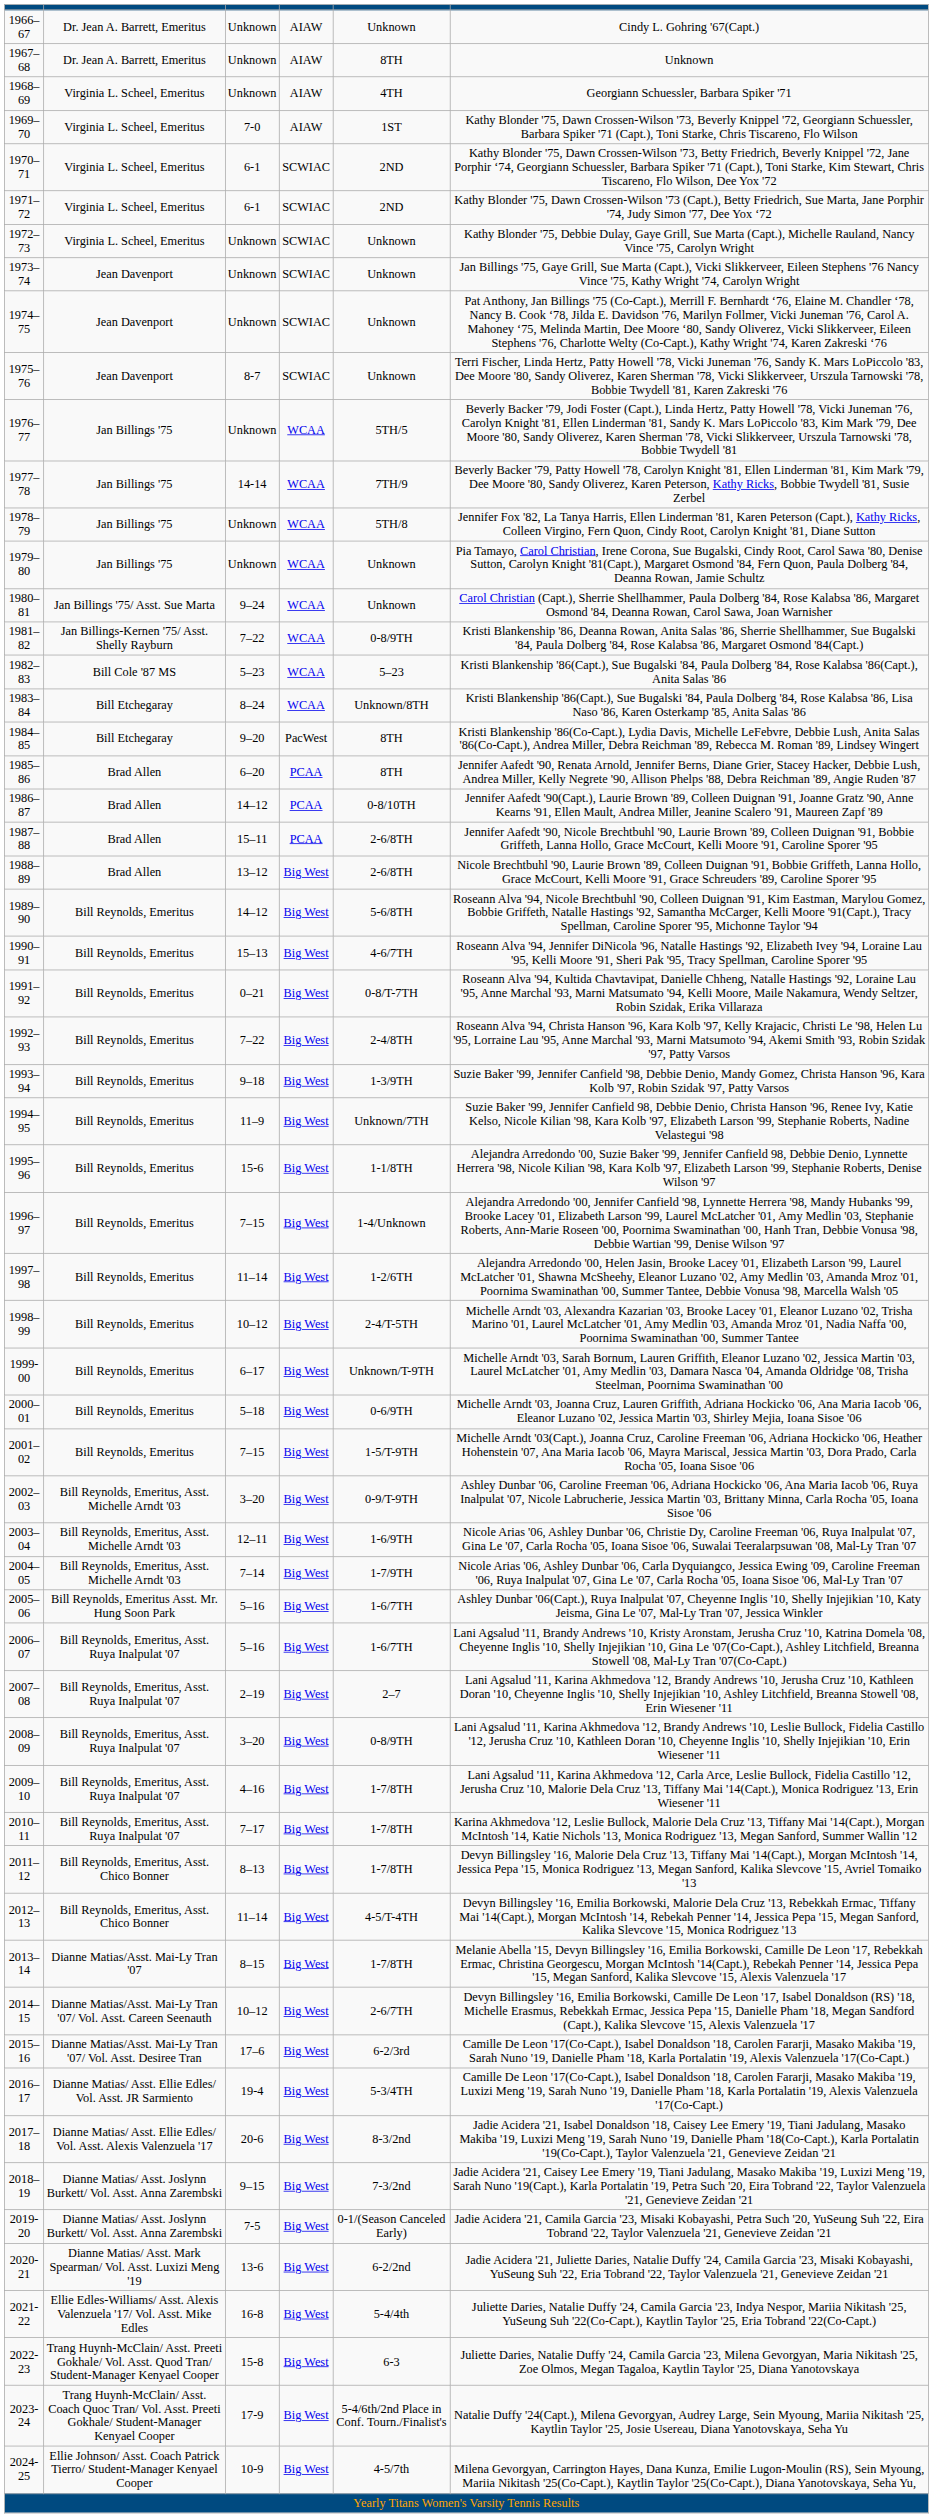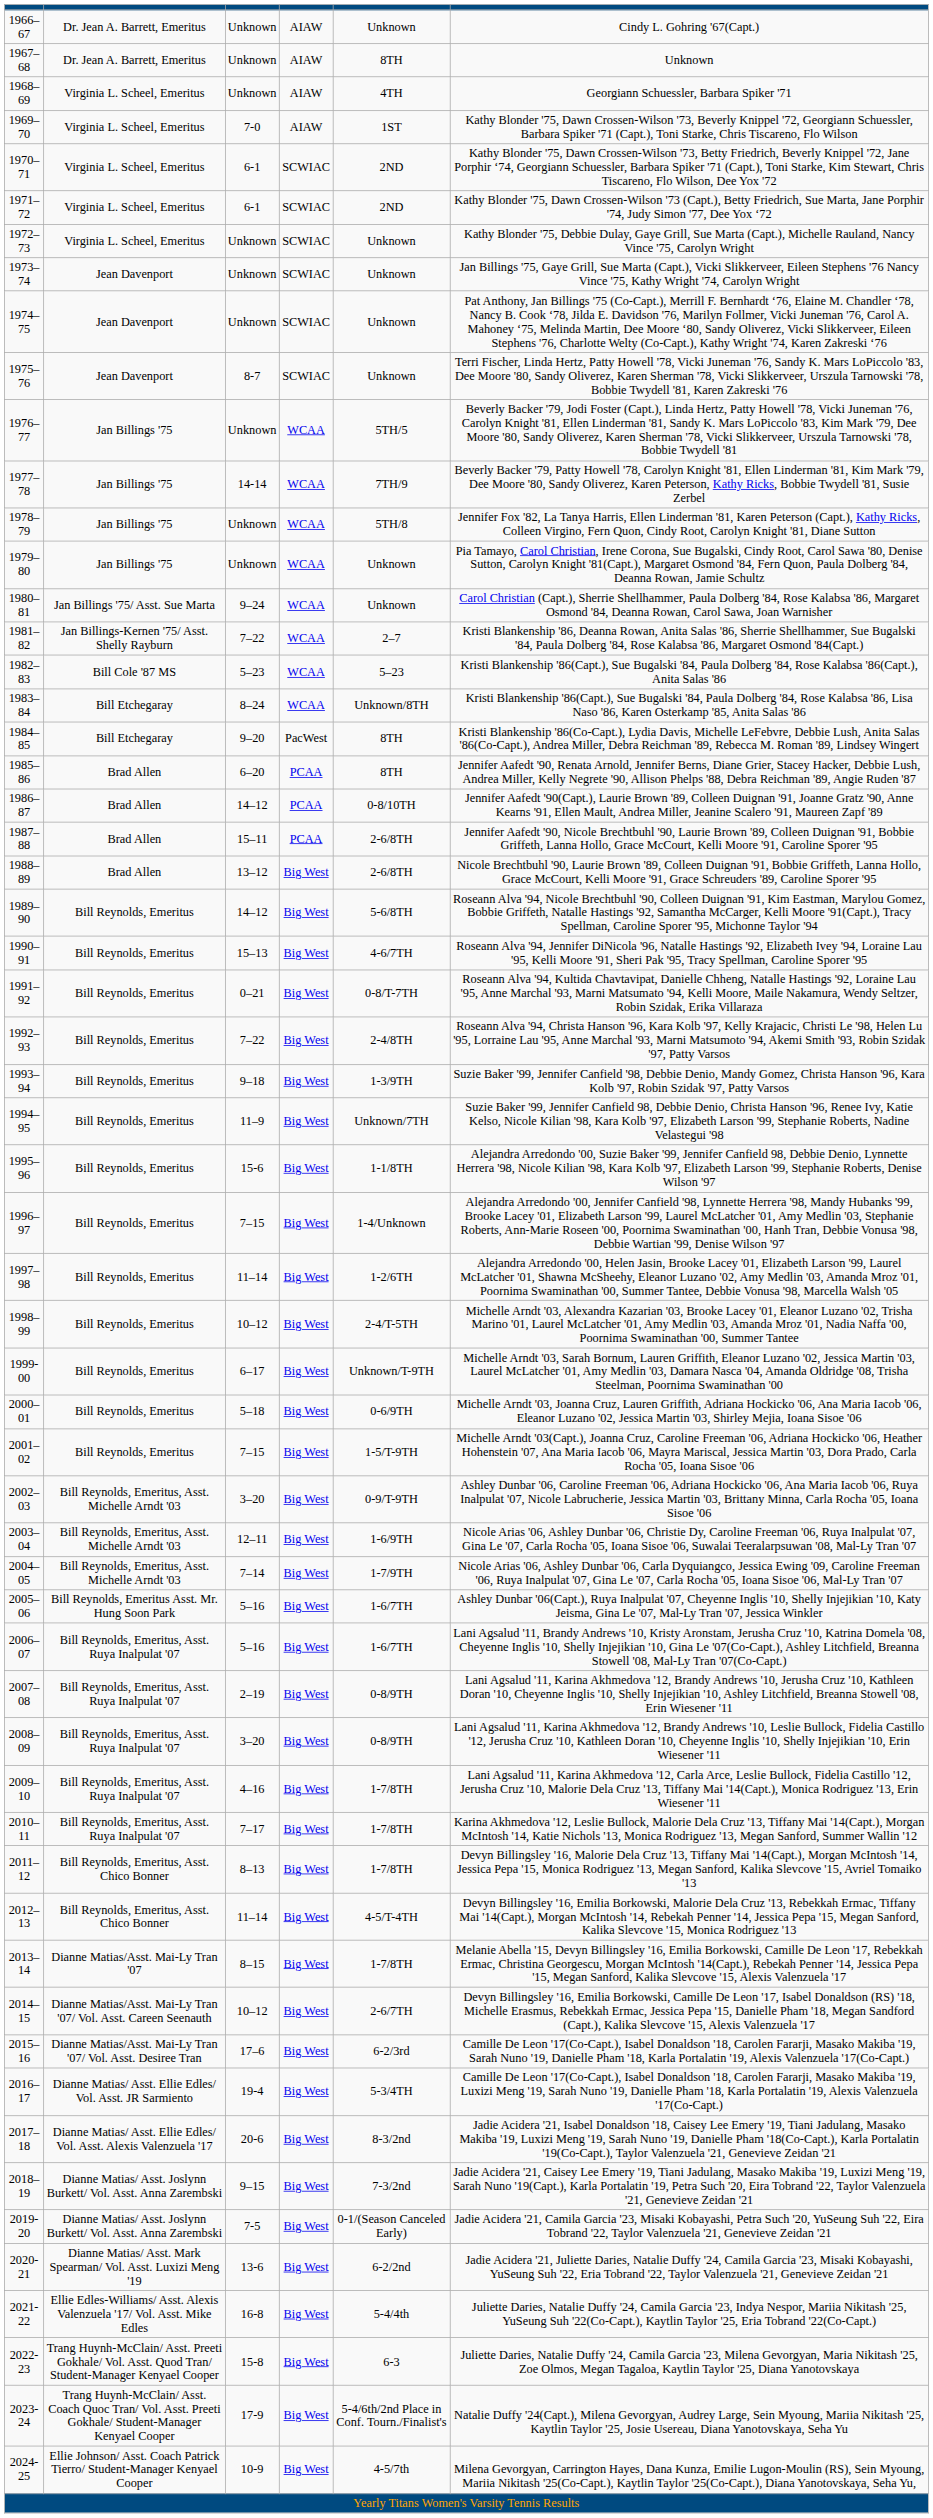1981–82 | column 5: 0-8/9TH -> 2–7
2007–08 | column 5: 2–7 -> 0-8/9TH
